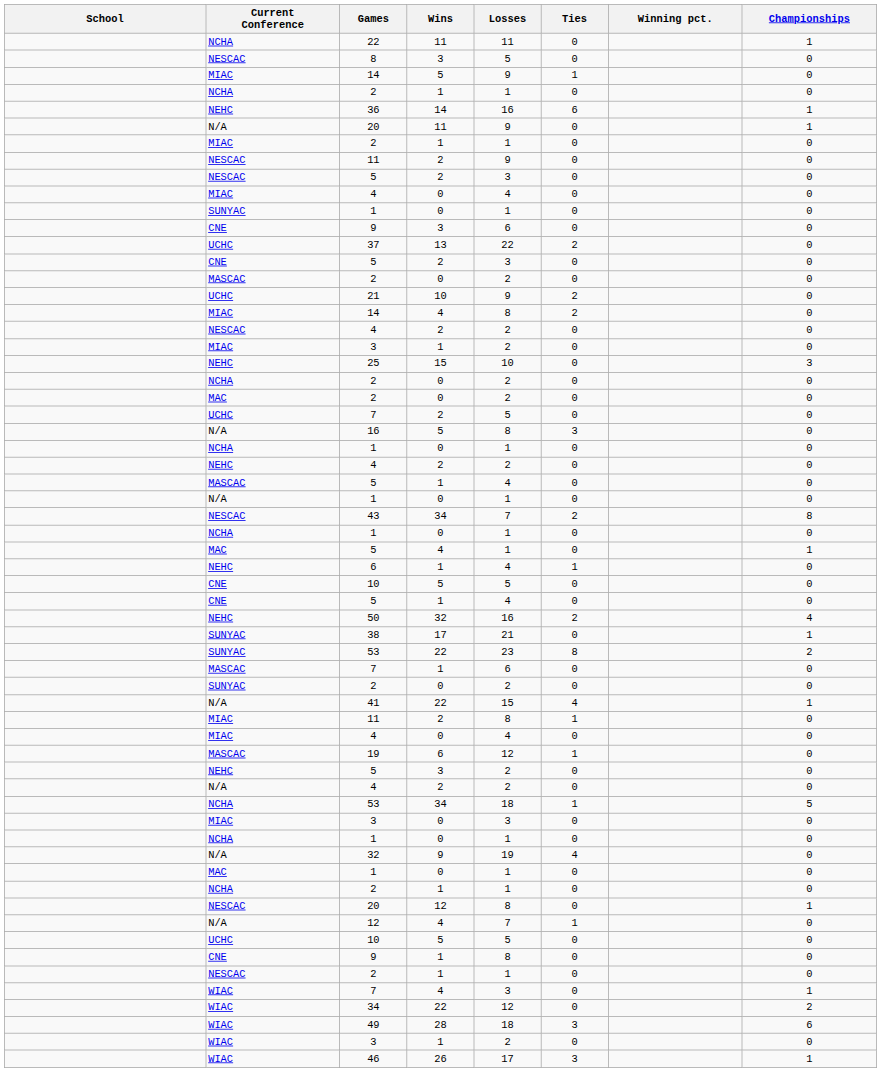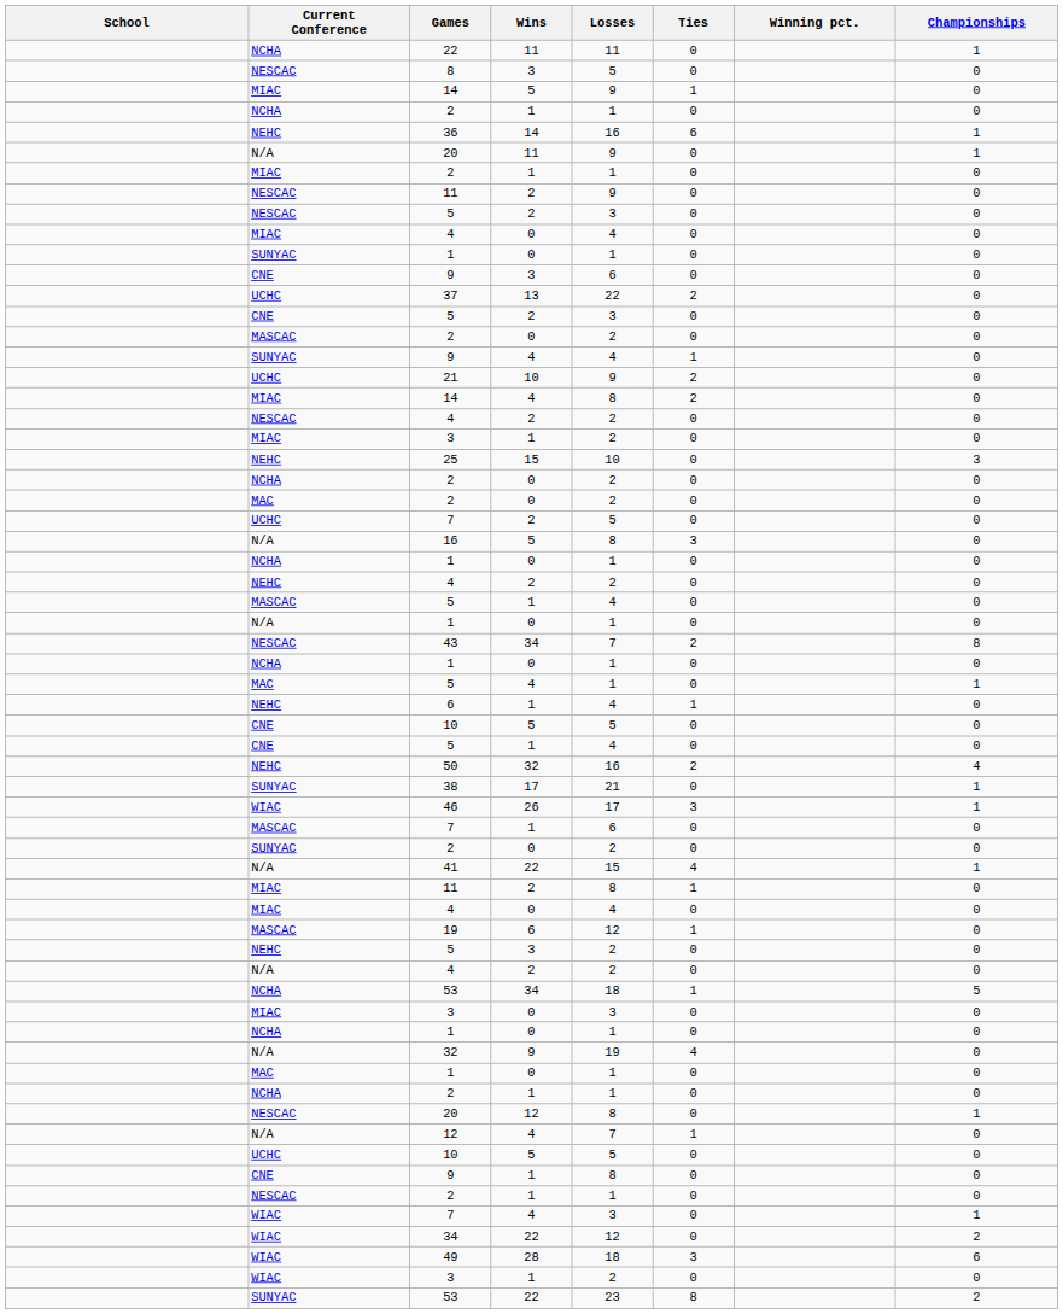+ row: SUNYAC | 9 | 4 | 4 | 1 | 0
rows swapped: SUNYAC / 53 <-> 46
